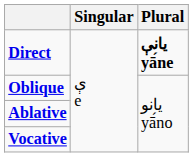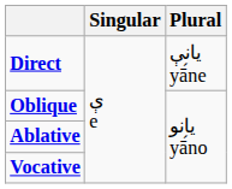Direct | Plural: bold -> normal
